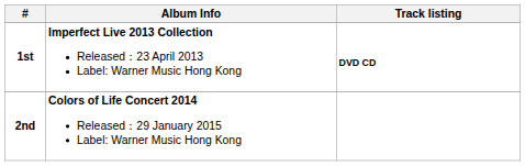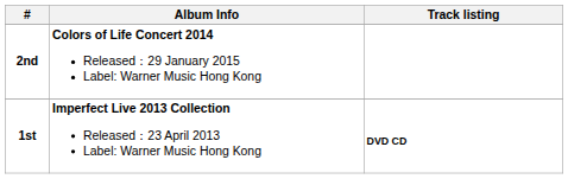rows swapped: 1st <-> 2nd
